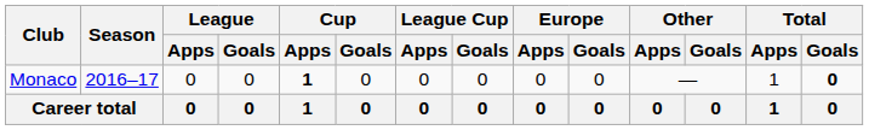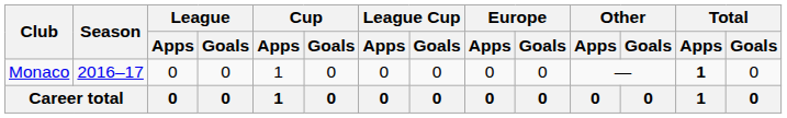Monaco | Cup / Apps: bold -> normal
Monaco | Total / Apps: normal -> bold
Monaco | Total / Goals: bold -> normal
